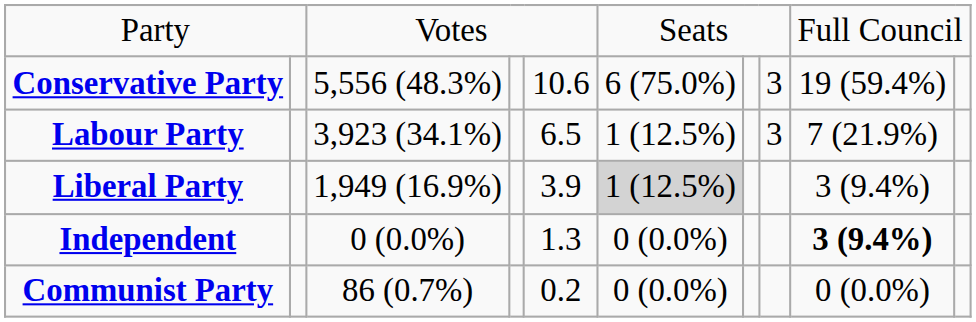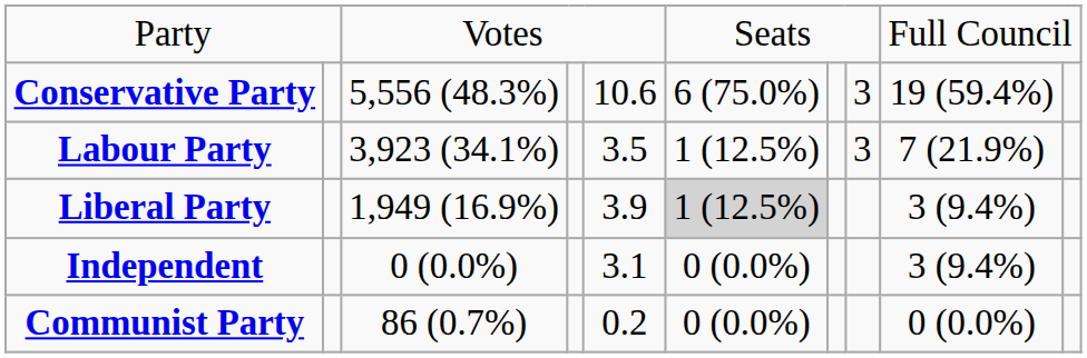Labour Party | column 5: 6.5 -> 3.5
Independent | column 5: 1.3 -> 3.1
Independent | column 9: bold -> normal
